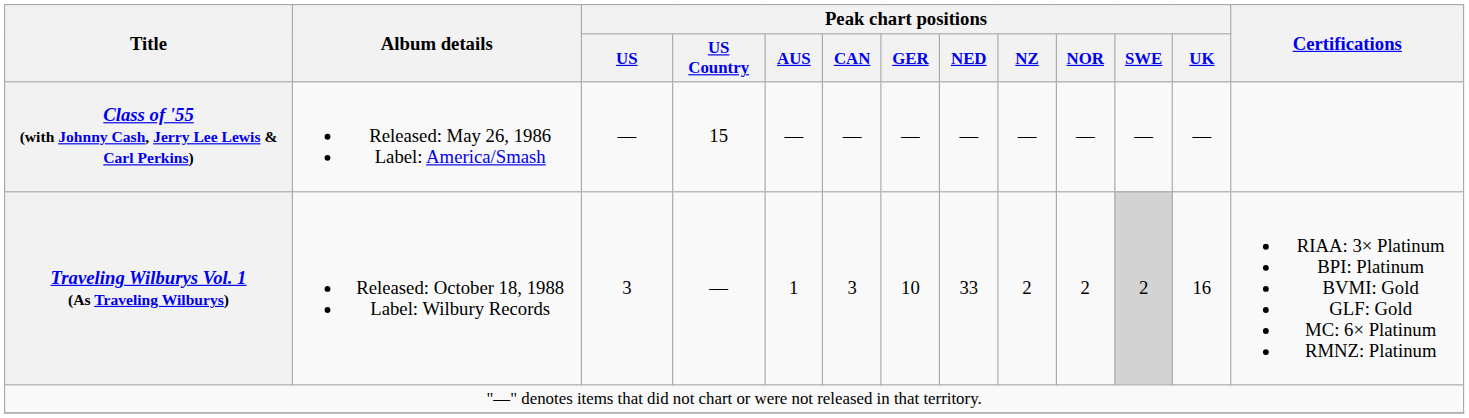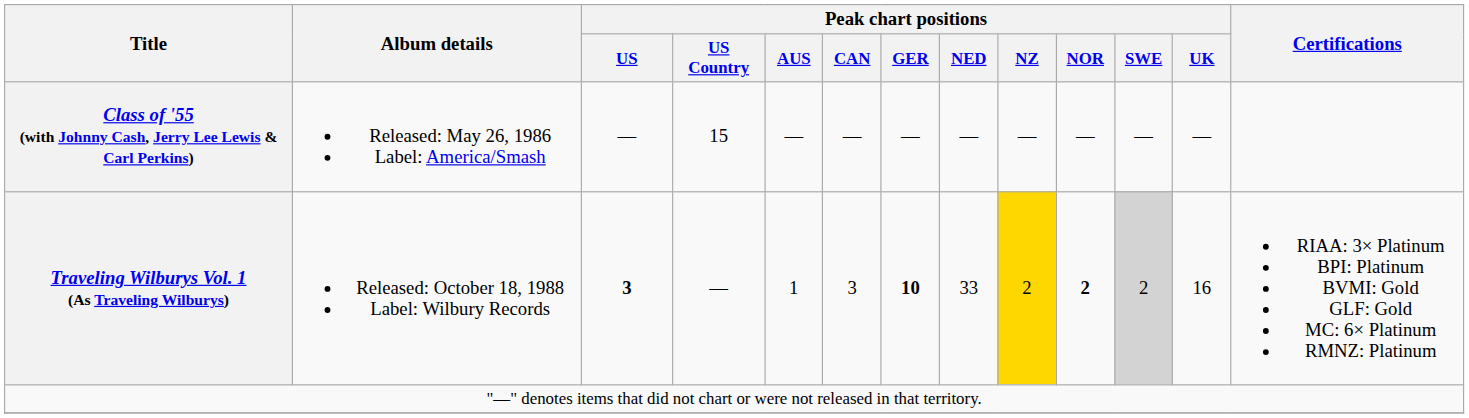Traveling Wilburys Vol. 1 (As Traveling Wilburys) | Peak chart positions / US: normal -> bold
Traveling Wilburys Vol. 1 (As Traveling Wilburys) | Peak chart positions / GER: normal -> bold
Traveling Wilburys Vol. 1 (As Traveling Wilburys) | Peak chart positions / NZ: no background -> gold background
Traveling Wilburys Vol. 1 (As Traveling Wilburys) | Peak chart positions / NOR: normal -> bold
